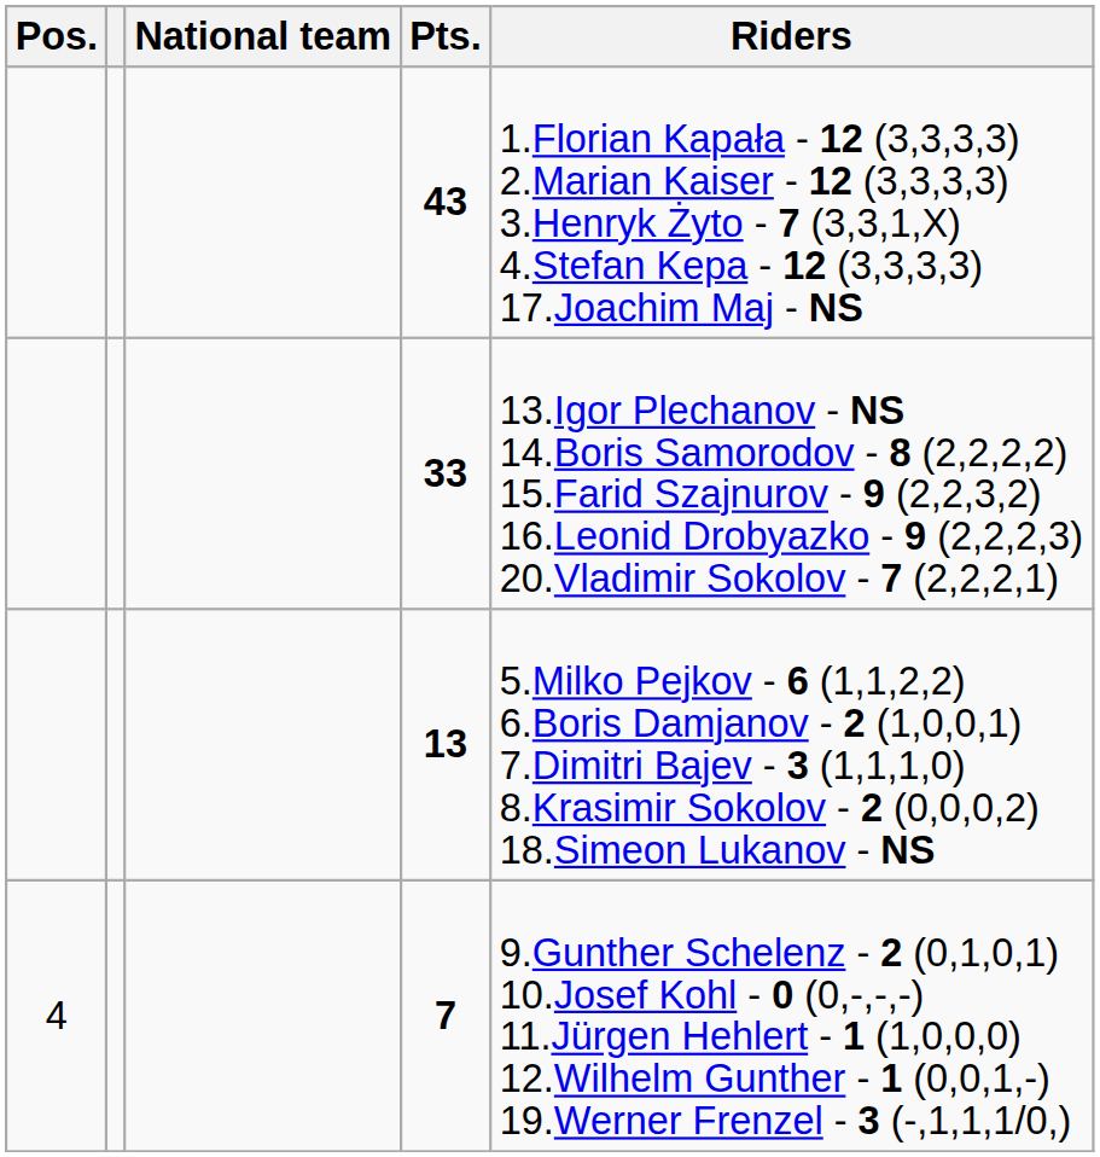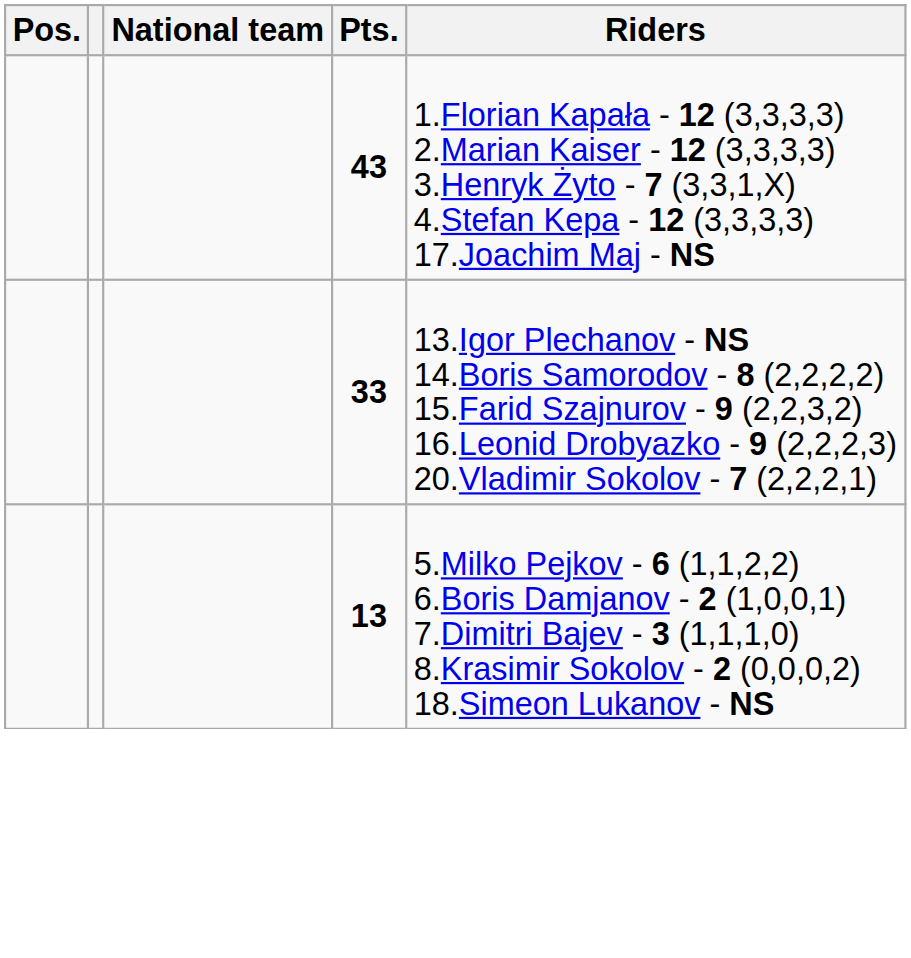- row: 4 | 7 | 9.Gunther Schelenz - 2 (0,1,0,1) 10.Josef Kohl - 0 (0,-,-,-) 11.Jürgen Hehlert - 1 (1,0,0,0) 12.Wilhelm Gunther - 1 (0,0,1,-) 19.Werner Frenzel - 3 (-,1,1,1/0,)
